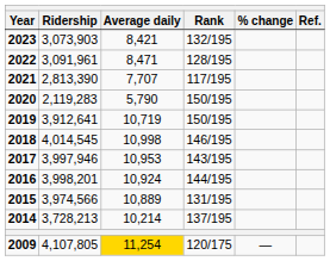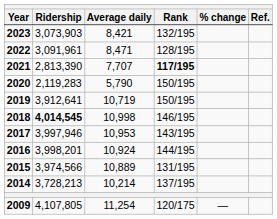2021 | Rank: normal -> bold
2018 | Ridership: normal -> bold
2009 | Average daily: gold background -> no background
